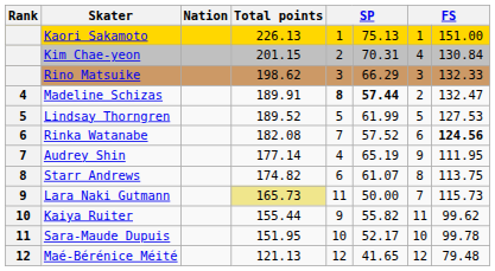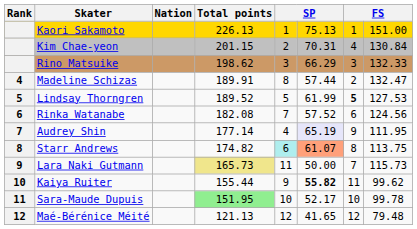Madeline Schizas | column 5: bold -> normal
Madeline Schizas | column 6: bold -> normal
Lindsay Thorngren | column 7: normal -> bold
Rinka Watanabe | column 8: bold -> normal
Audrey Shin | column 6: no background -> lavender background
Starr Andrews | column 5: no background -> paleturquoise background
Starr Andrews | column 6: no background -> lightsalmon background
Kaiya Ruiter | column 6: normal -> bold
Sara-Maude Dupuis | Total points: no background -> lightgreen background
